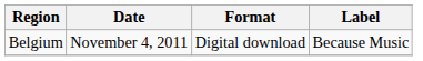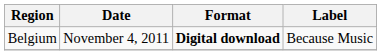Belgium | Format: normal -> bold
